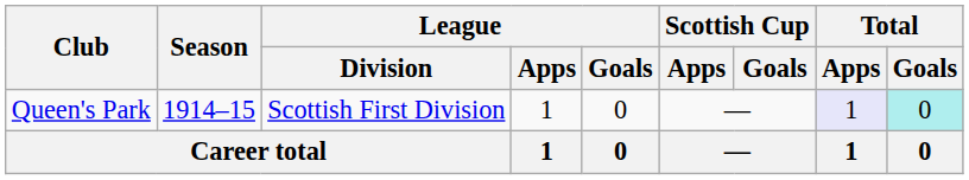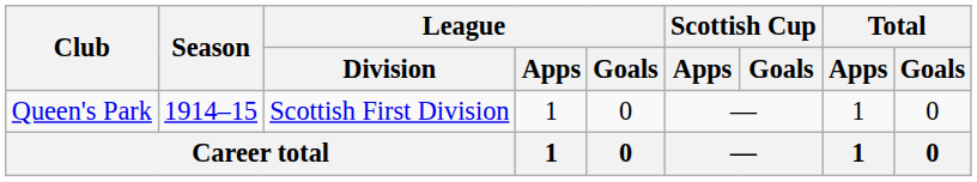Queen's Park | Total / Apps: lavender background -> no background
Queen's Park | Total / Goals: paleturquoise background -> no background
